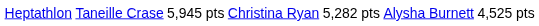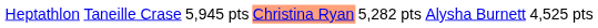Heptathlon | column 4: no background -> lightsalmon background
